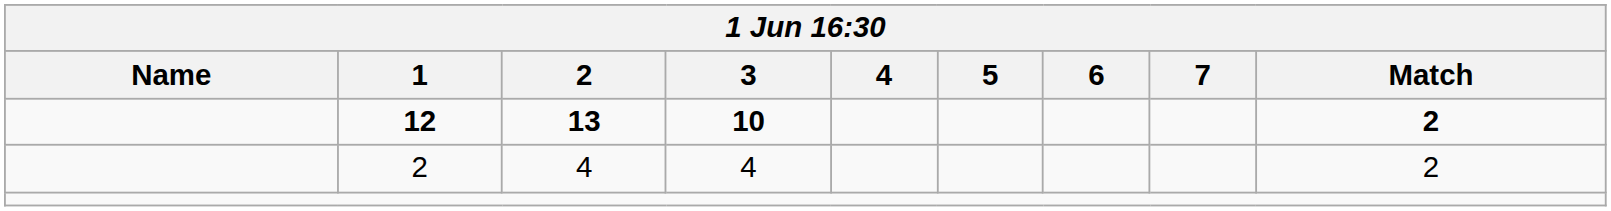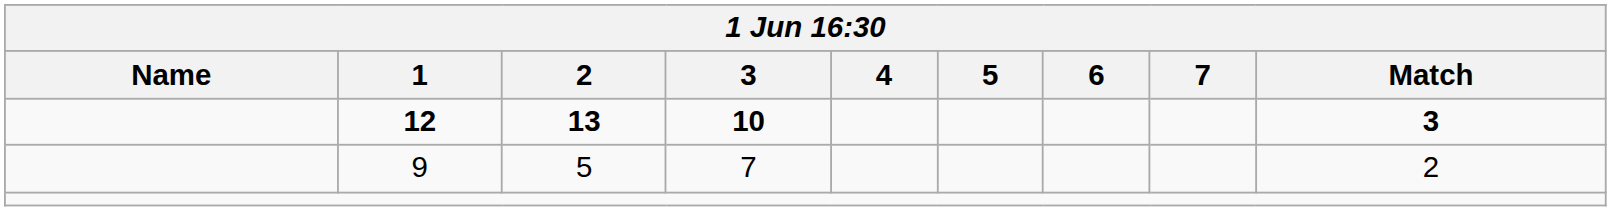row 3 | Match: 2 -> 3
row 4 | 1: 2 -> 9
row 4 | 2: 4 -> 5
row 4 | 3: 4 -> 7
